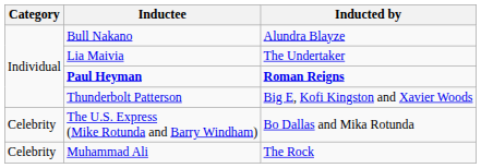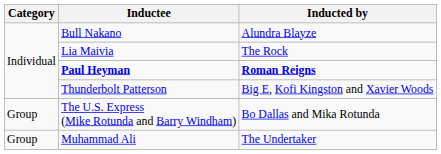Lia Maivia | Inducted by: The Undertaker -> The Rock
The U.S. Express (Mike Rotunda and Barry Windham) | Category: Celebrity -> Group
Muhammad Ali | Category: Celebrity -> Group
Muhammad Ali | Inducted by: The Rock -> The Undertaker
